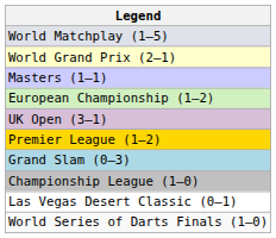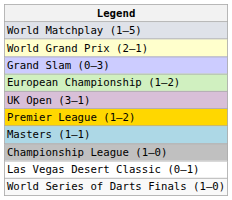row 4 | column 1: Masters (1–1) -> Grand Slam (0–3)
row 8 | column 1: Grand Slam (0–3) -> Masters (1–1)
